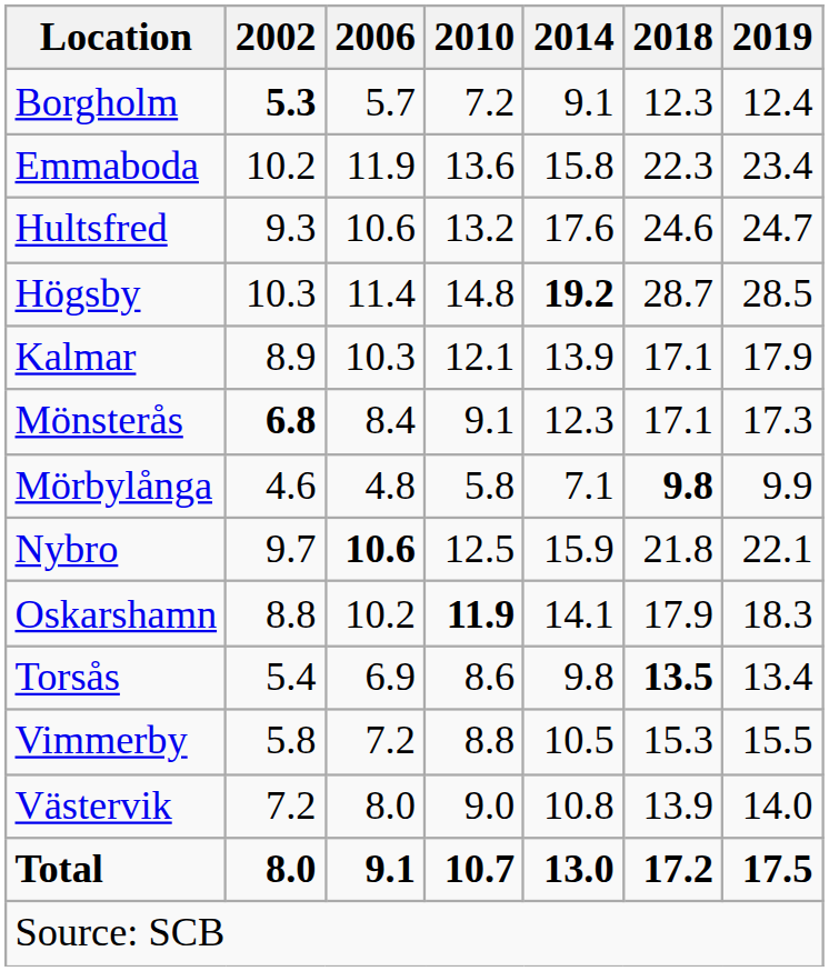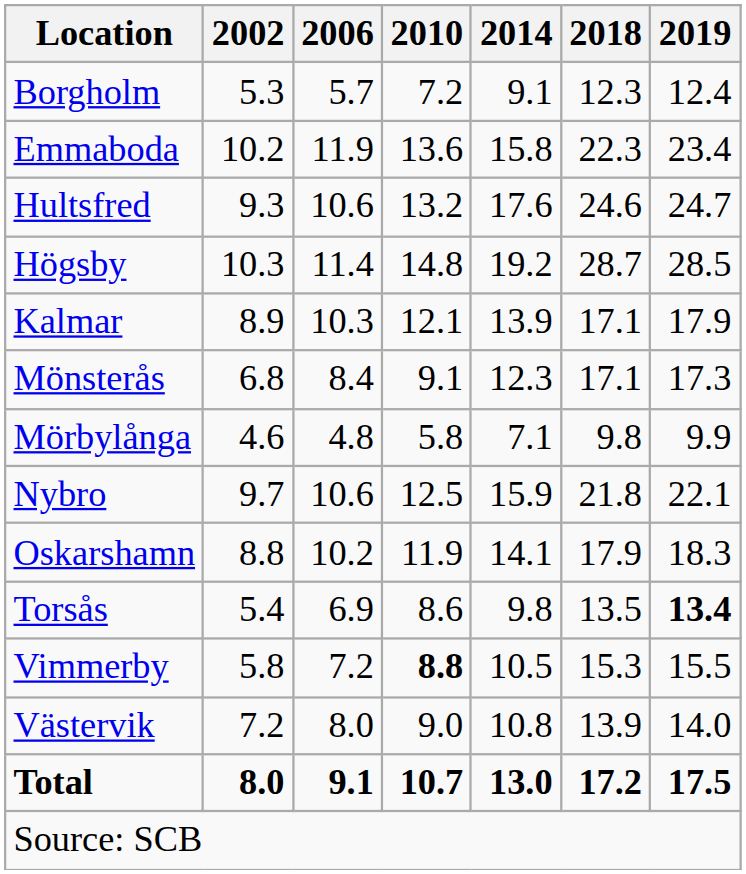Borgholm | 2002: bold -> normal
Högsby | 2014: bold -> normal
Mönsterås | 2002: bold -> normal
Mörbylånga | 2018: bold -> normal
Nybro | 2006: bold -> normal
Oskarshamn | 2010: bold -> normal
Torsås | 2018: bold -> normal
Torsås | 2019: normal -> bold
Vimmerby | 2010: normal -> bold
